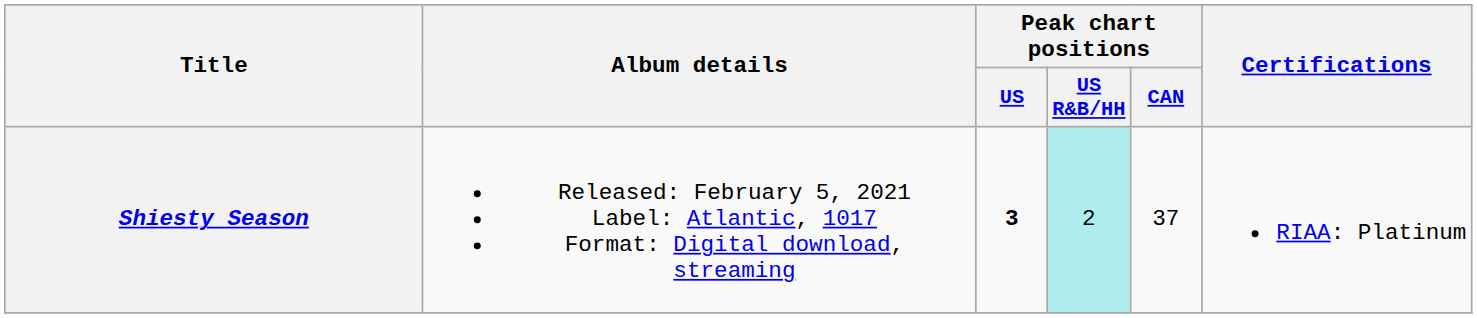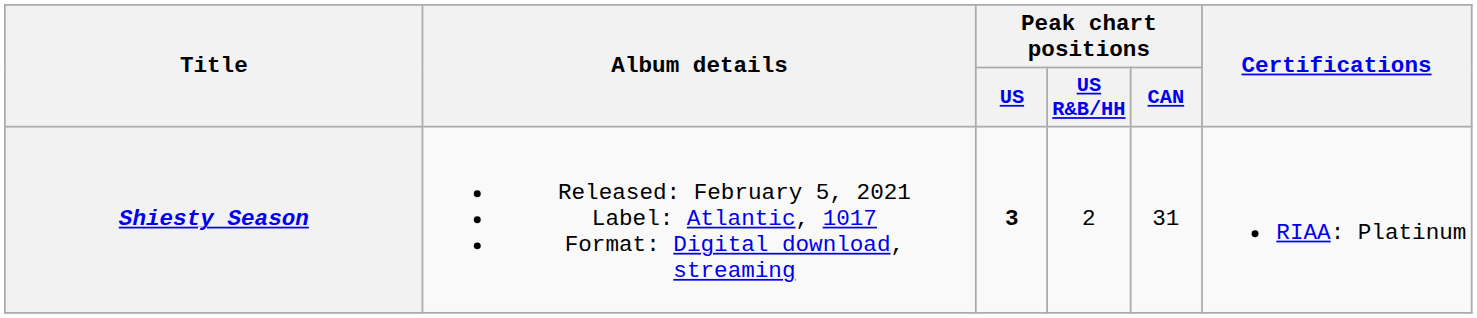Shiesty Season | Peak chart positions / US R&B/HH: paleturquoise background -> no background
Shiesty Season | Peak chart positions / CAN: 37 -> 31
